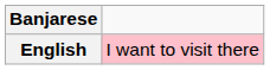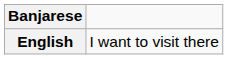English | column 2: pink background -> no background
